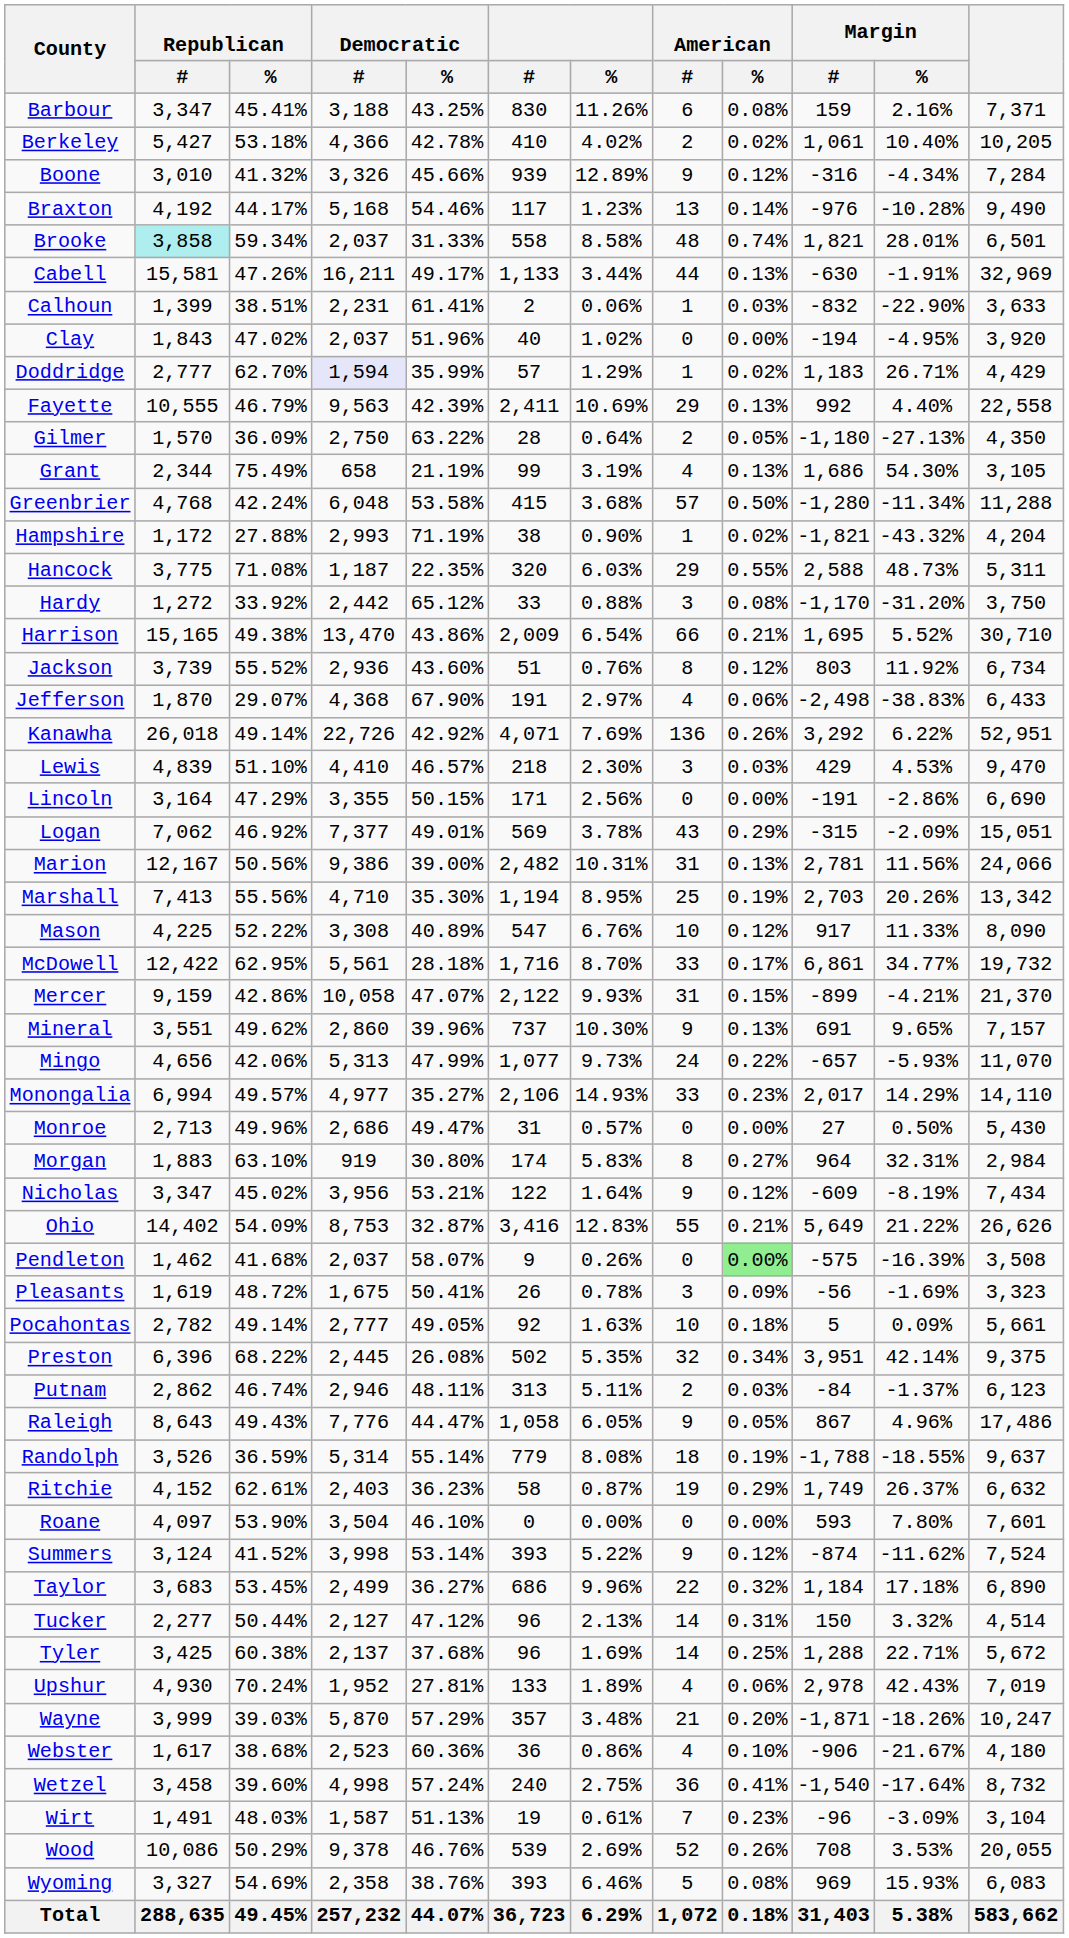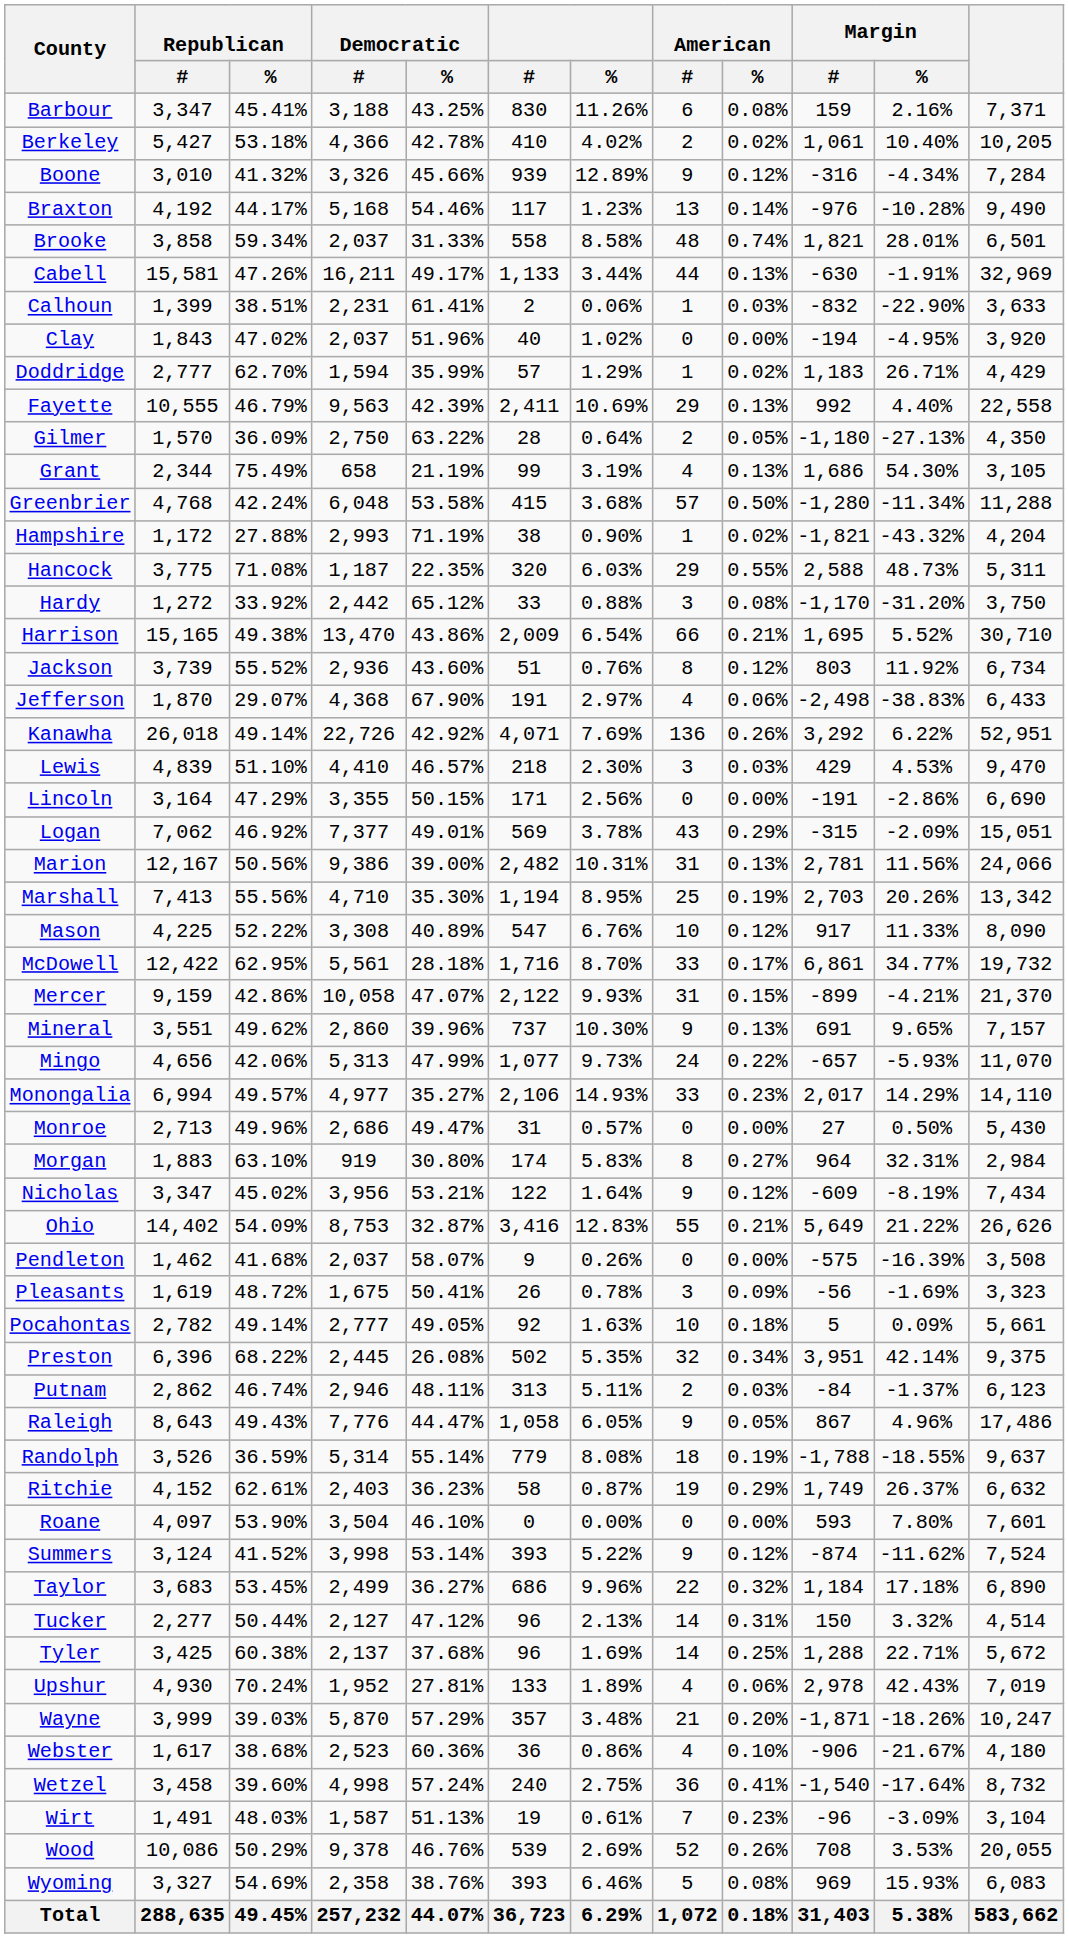Brooke | Republican / #: paleturquoise background -> no background
Doddridge | Democratic / #: lavender background -> no background
Pendleton | American / %: lightgreen background -> no background
